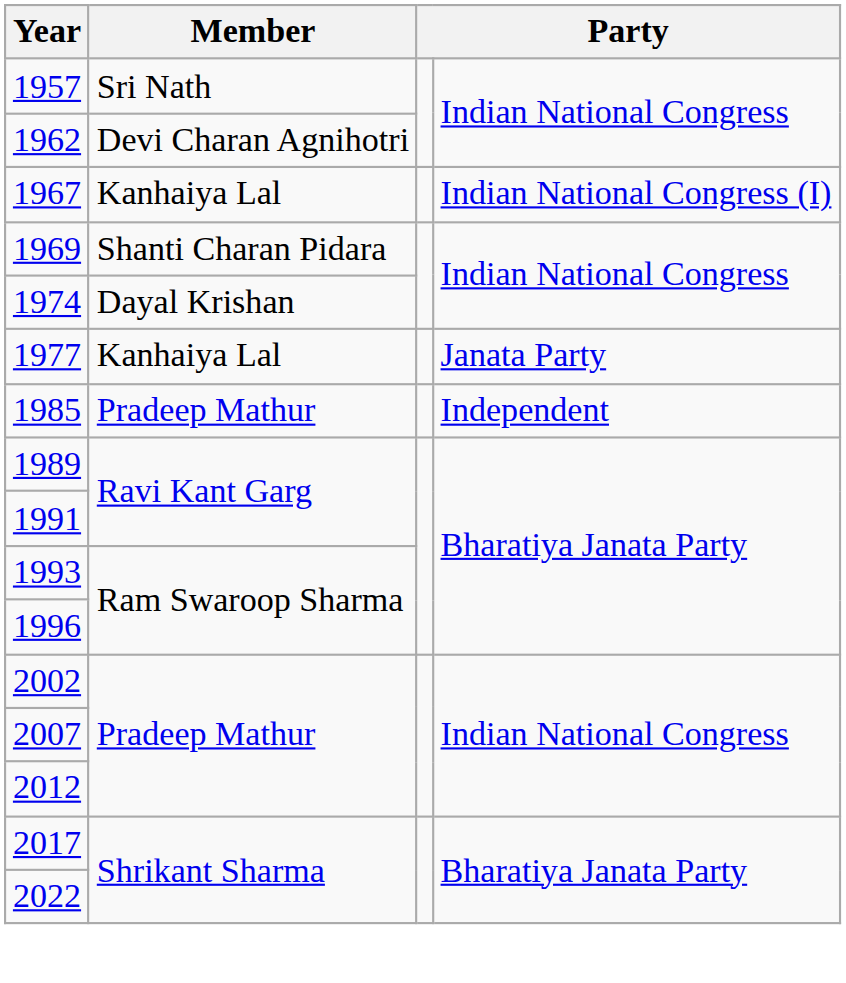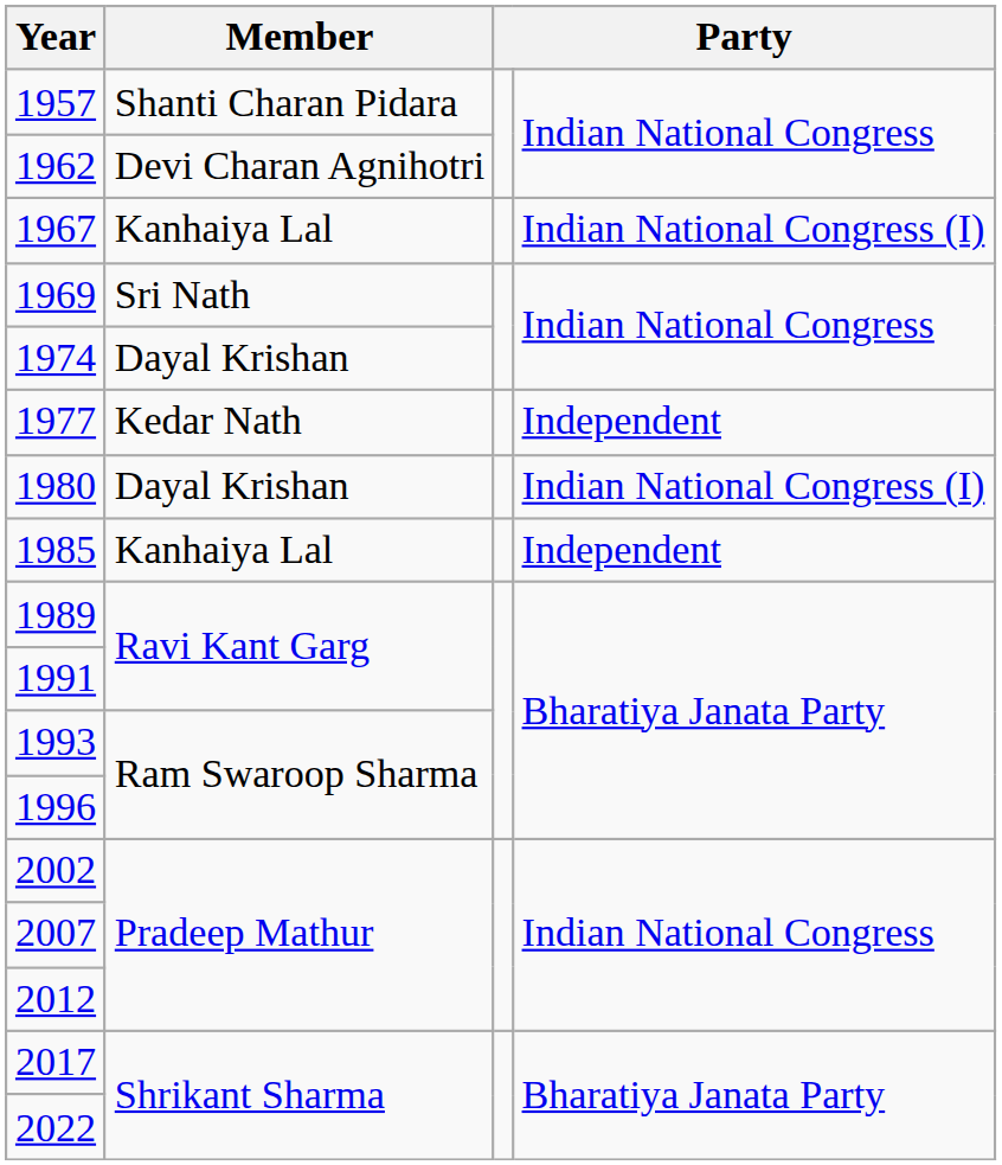1957 | Member: Sri Nath -> Shanti Charan Pidara
1969 | Member: Shanti Charan Pidara -> Sri Nath
1977 | Member: Kanhaiya Lal -> Kedar Nath
1977 | column 4: Janata Party -> Independent
+ row: 1980 | Dayal Krishan | Indian National Congress (I)
1985 | Member: Pradeep Mathur -> Kanhaiya Lal
